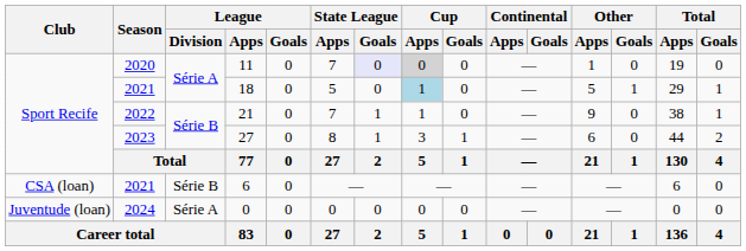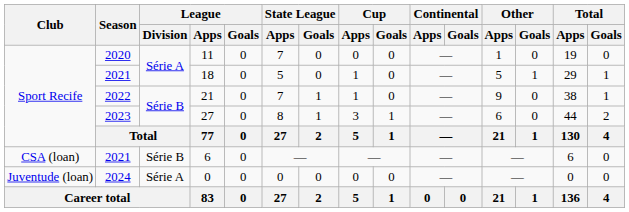11 | State League / Goals: lavender background -> no background
11 | Cup / Apps: lightgrey background -> no background
18 | Cup / Apps: lightblue background -> no background
